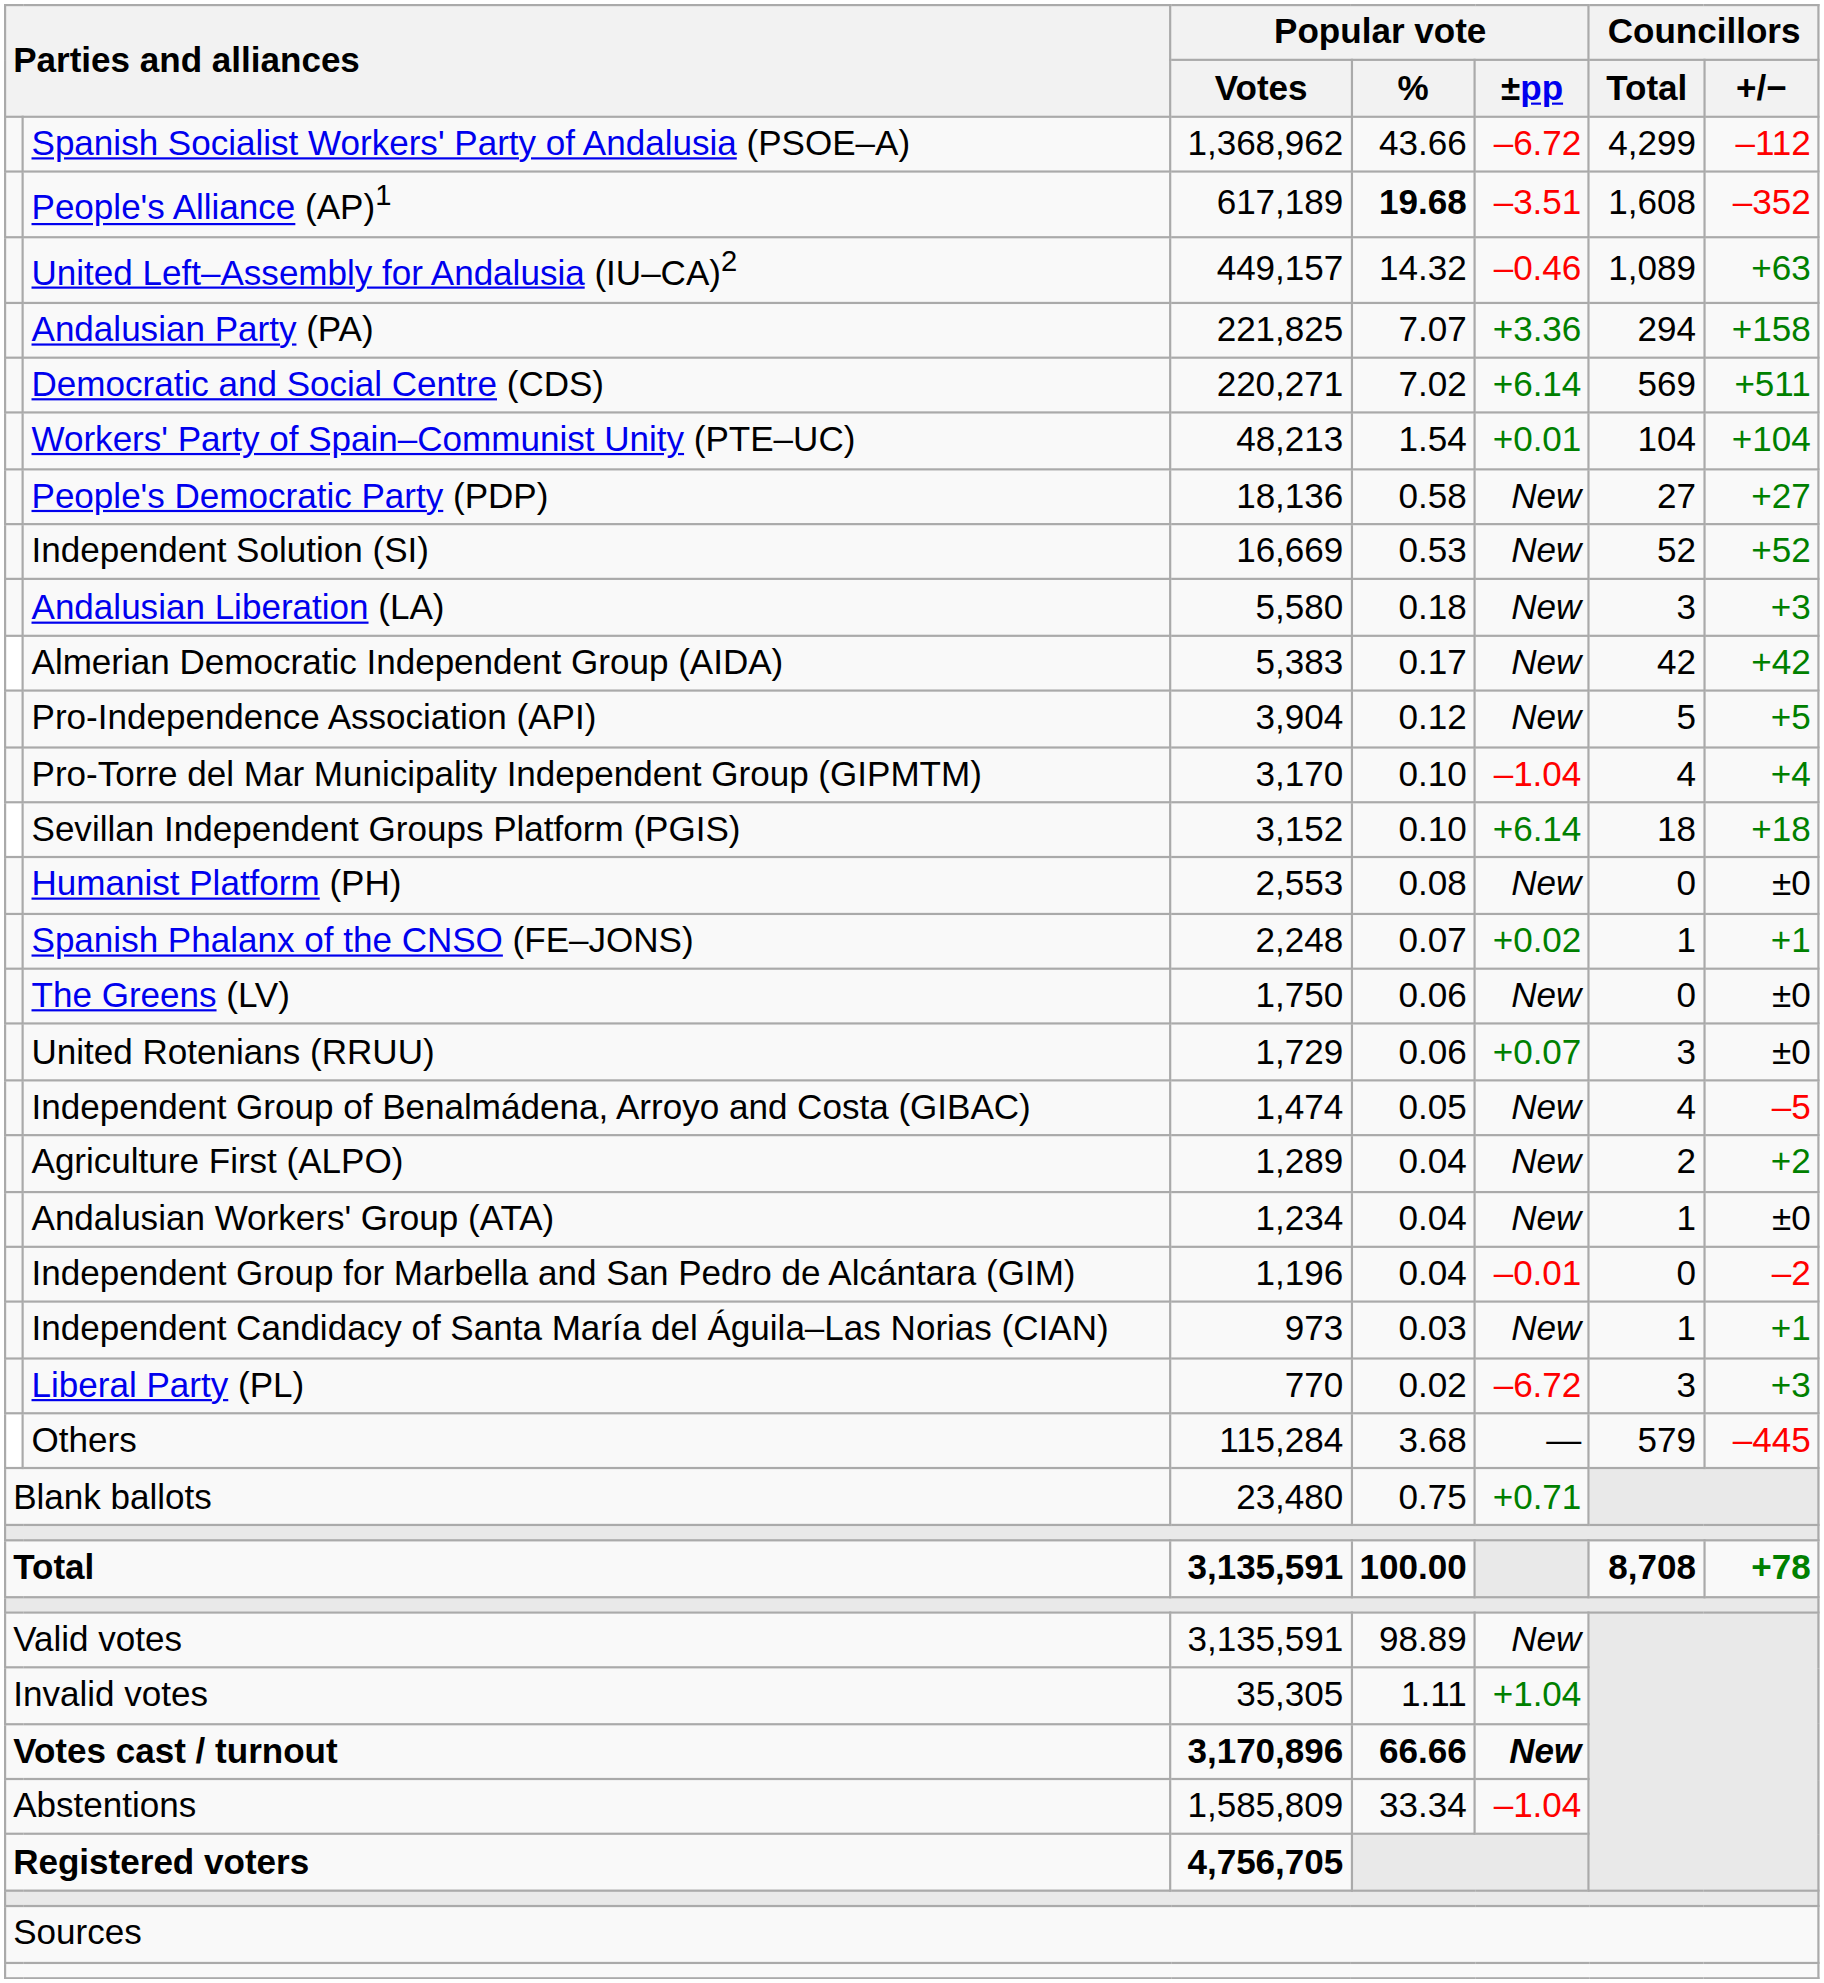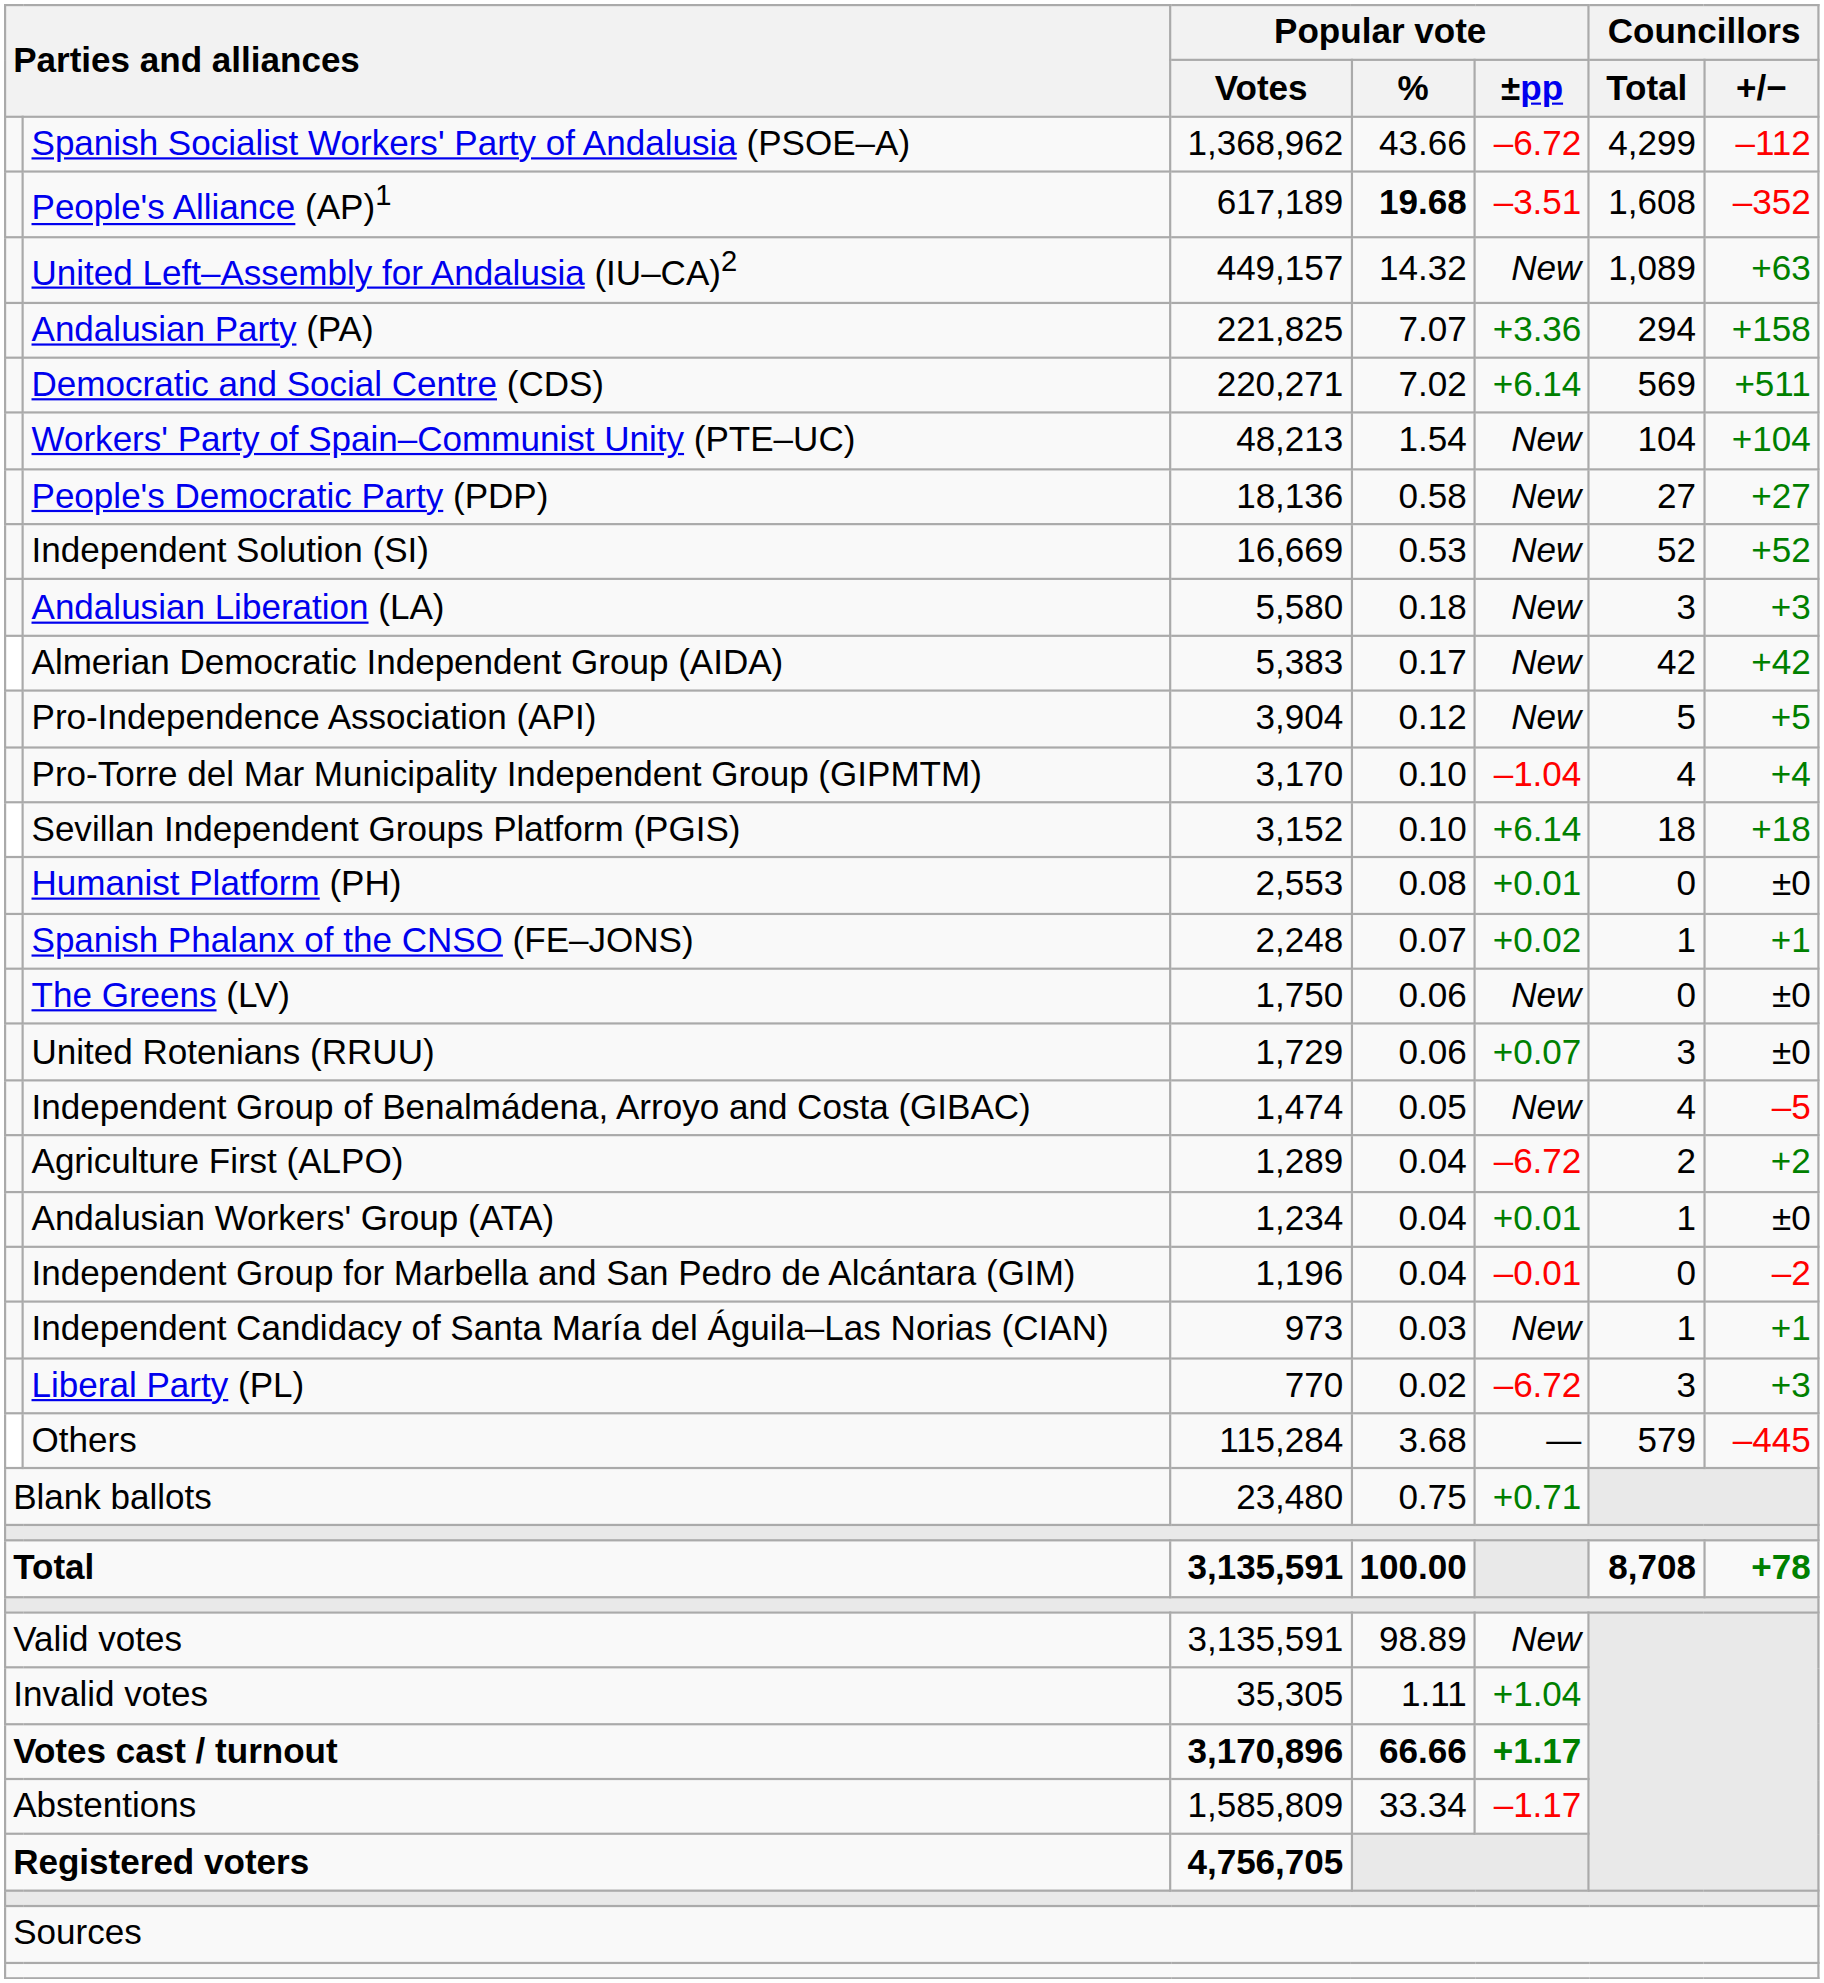United Left–Assembly for Andalusia (IU–CA)2 | Popular vote / ±pp: –0.46 -> New
Workers' Party of Spain–Communist Unity (PTE–UC) | Popular vote / ±pp: +0.01 -> New
Humanist Platform (PH) | Popular vote / ±pp: New -> +0.01
Agriculture First (ALPO) | Popular vote / ±pp: New -> –6.72
Andalusian Workers' Group (ATA) | Popular vote / ±pp: New -> +0.01
Votes cast / turnout | Popular vote / ±pp: New -> +1.17
Abstentions | Popular vote / ±pp: –1.04 -> –1.17
